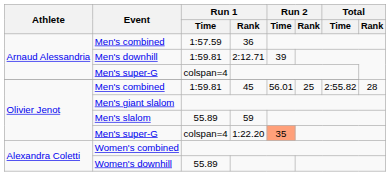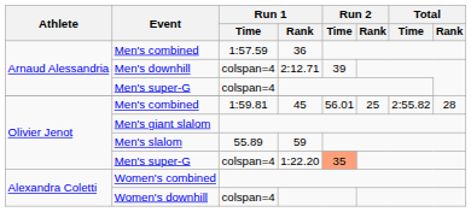Men's downhill | Run 1 / Time: 1:59.81 -> colspan=4
Women's downhill | Run 1 / Time: 55.89 -> colspan=4
